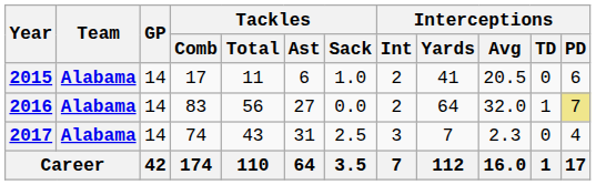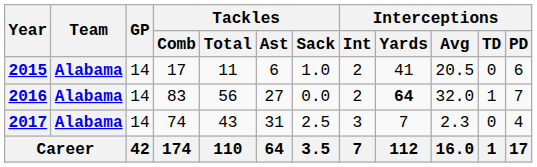2016 | Interceptions / Yards: normal -> bold
2016 | Interceptions / PD: khaki background -> no background
